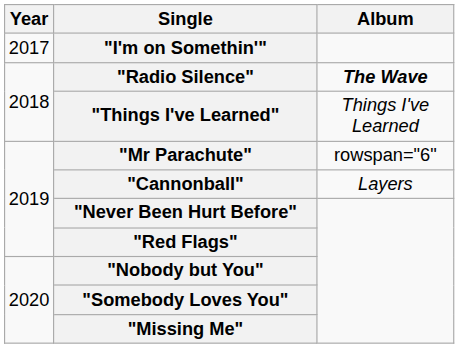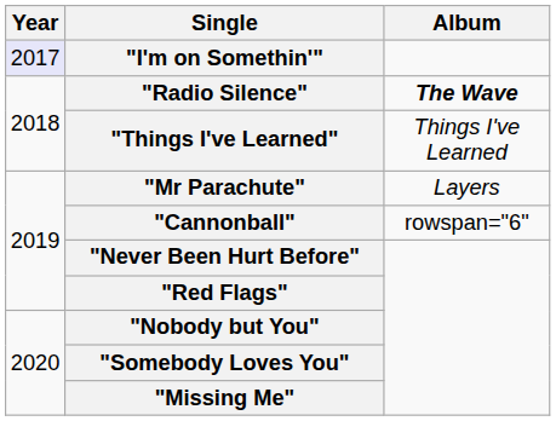"I'm on Somethin'" | Year: no background -> lavender background
"Mr Parachute" | Album: rowspan="6" -> Layers
"Cannonball" | Album: Layers -> rowspan="6"
